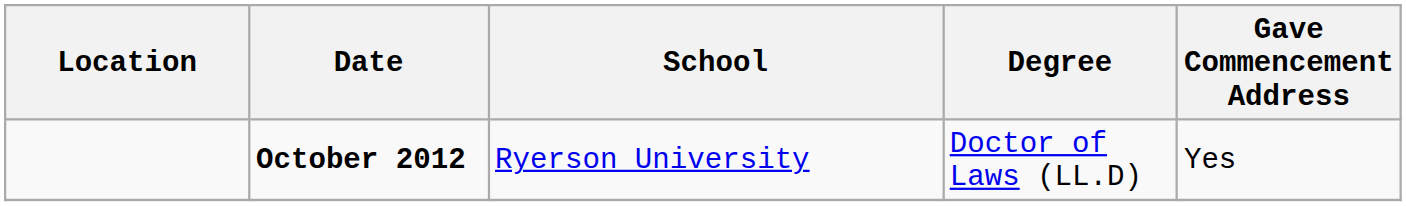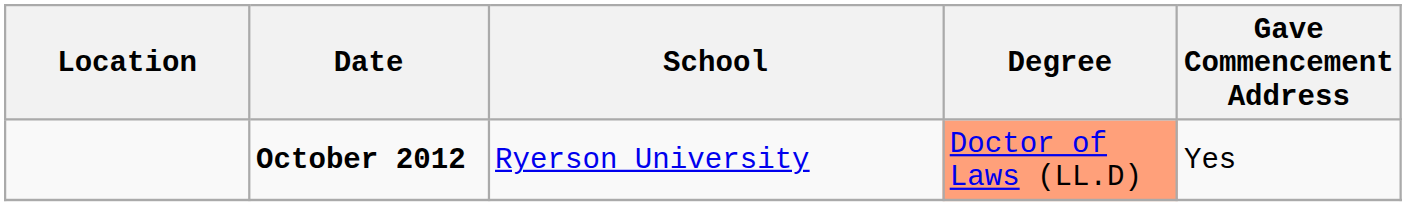October 2012 | Degree: no background -> lightsalmon background
